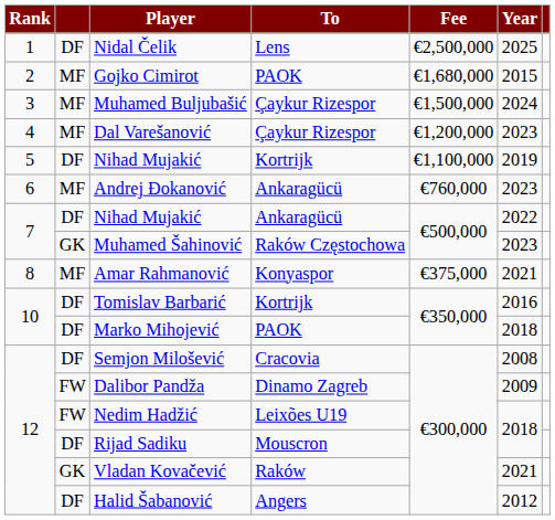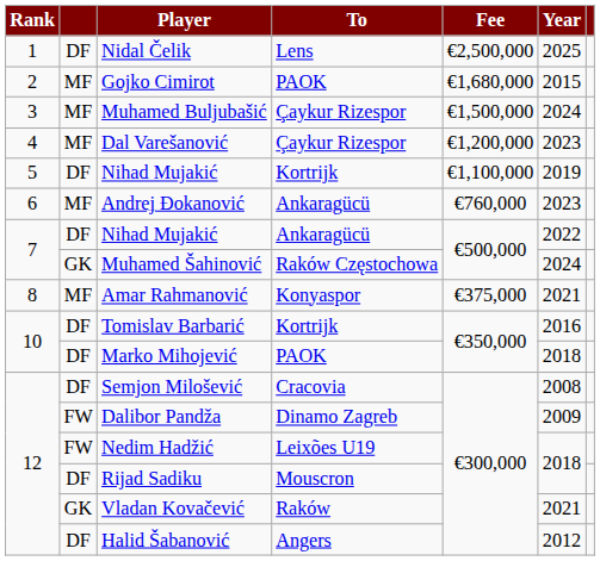Muhamed Šahinović | Year: 2023 -> 2024
